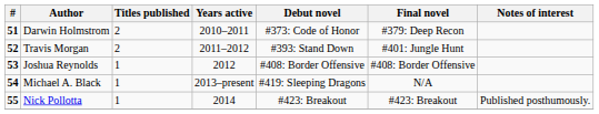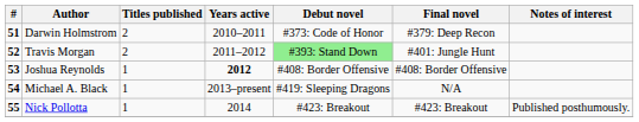Travis Morgan | Debut novel: no background -> lightgreen background
Joshua Reynolds | Years active: normal -> bold
